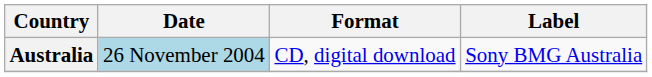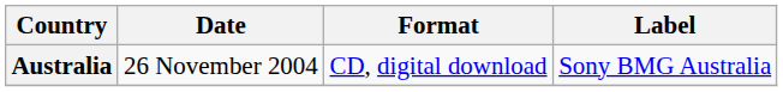Australia | Date: lightblue background -> no background
